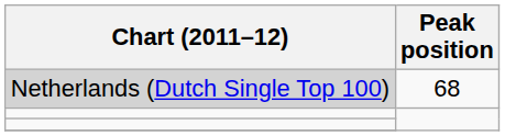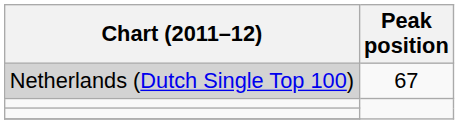row 2 | Peak position: 68 -> 67
